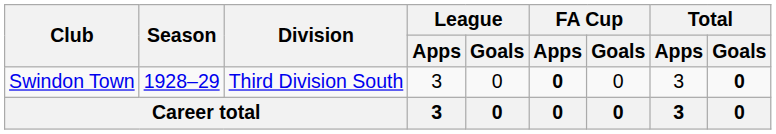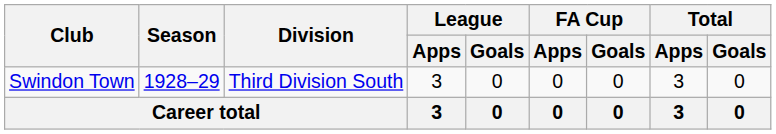Swindon Town | FA Cup / Apps: bold -> normal
Swindon Town | Total / Goals: bold -> normal
